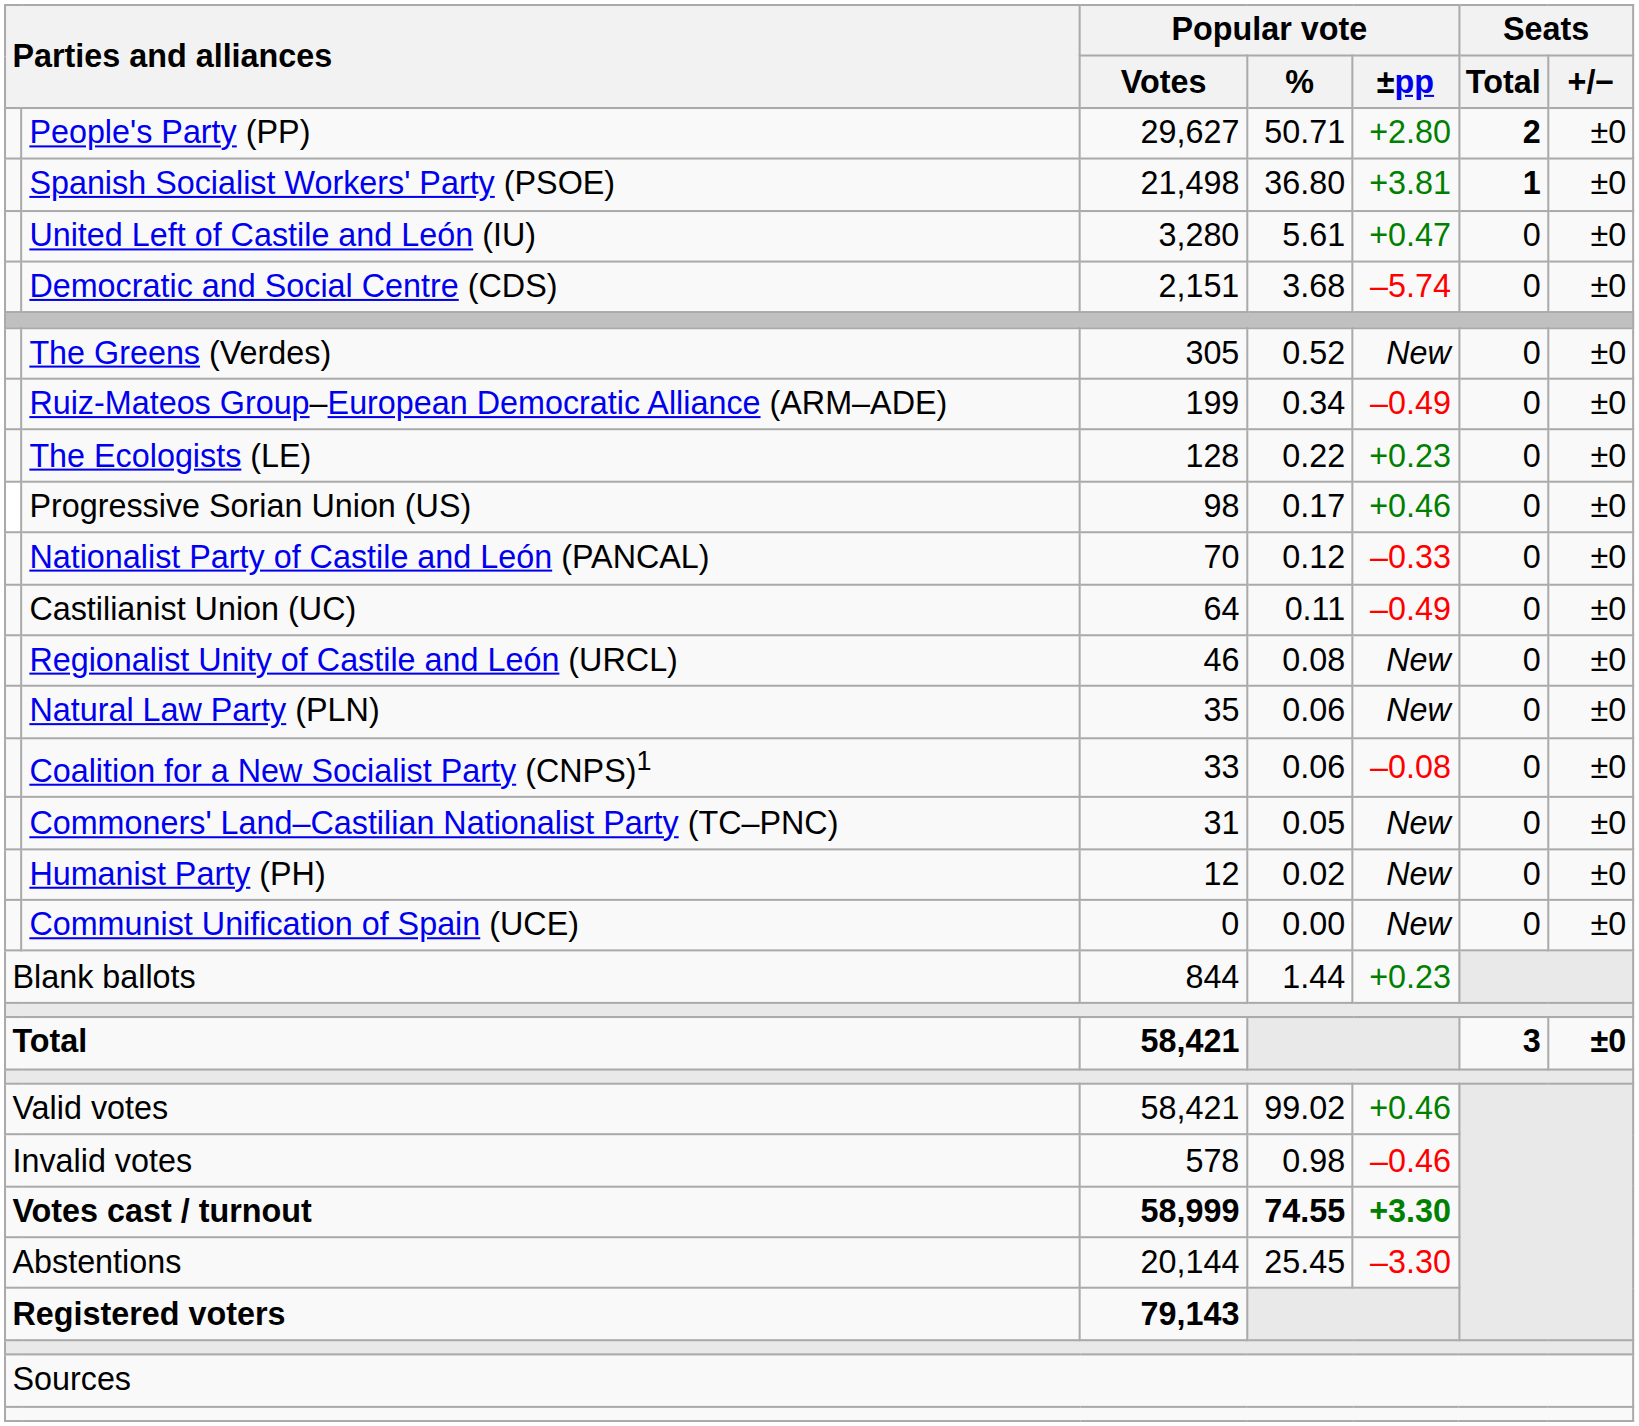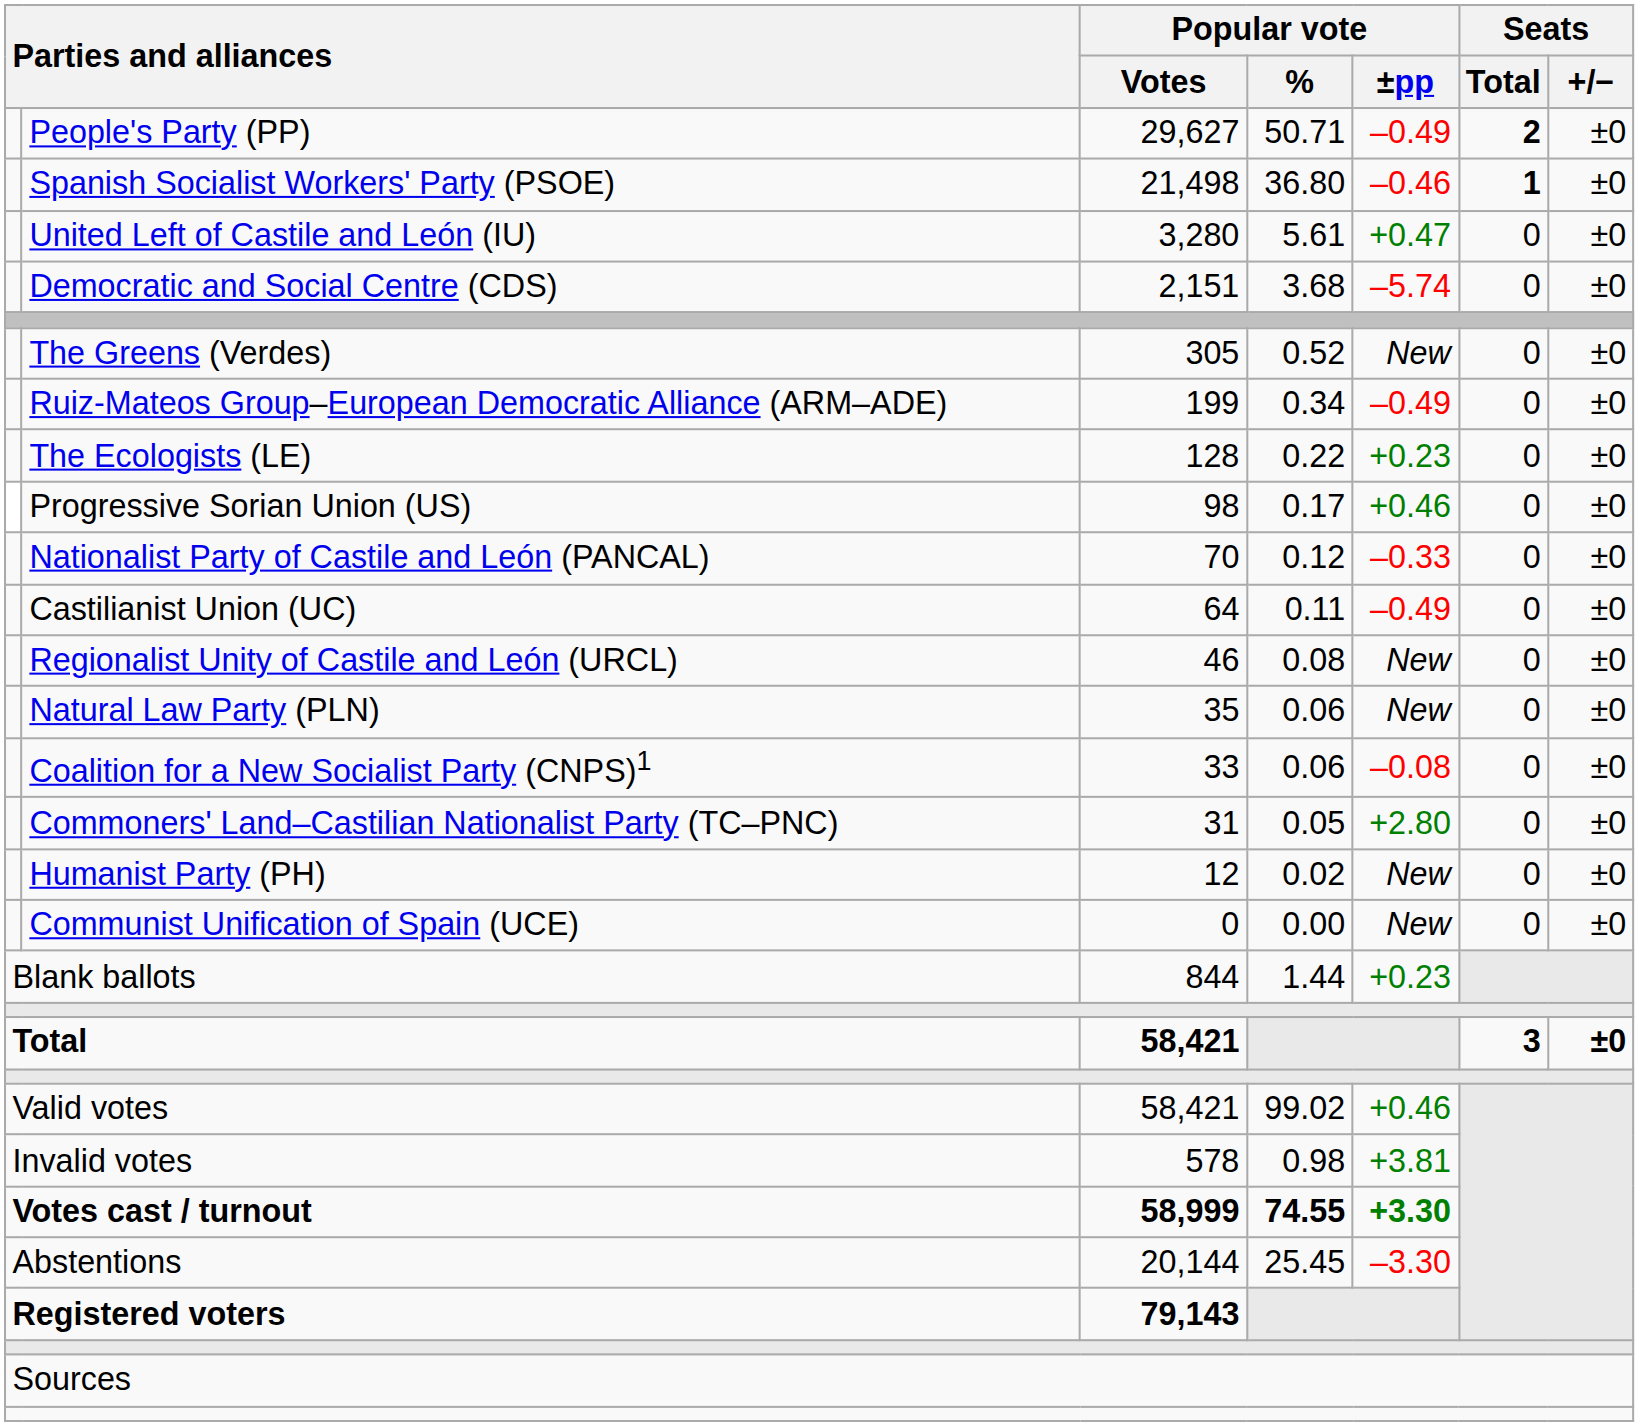People's Party (PP) | Popular vote / ±pp: +2.80 -> –0.49
Spanish Socialist Workers' Party (PSOE) | Popular vote / ±pp: +3.81 -> –0.46
Commoners' Land–Castilian Nationalist Party (TC–PNC) | Popular vote / ±pp: New -> +2.80
Invalid votes | Popular vote / ±pp: –0.46 -> +3.81
